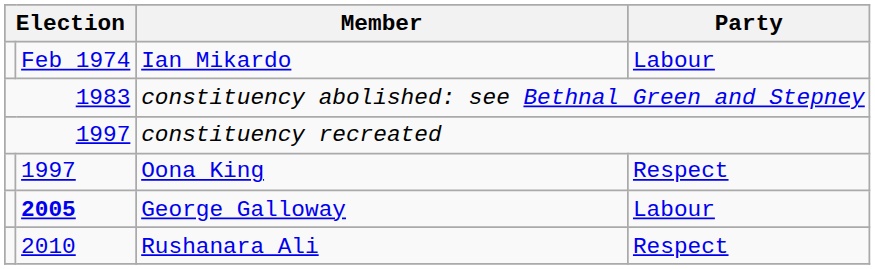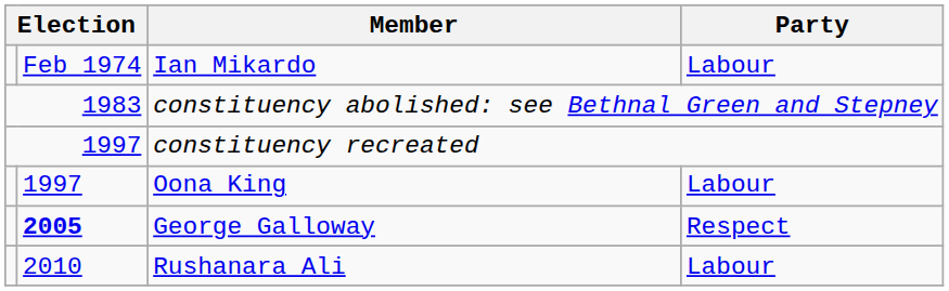Oona King | Party: Respect -> Labour
George Galloway | Party: Labour -> Respect
Rushanara Ali | Party: Respect -> Labour
